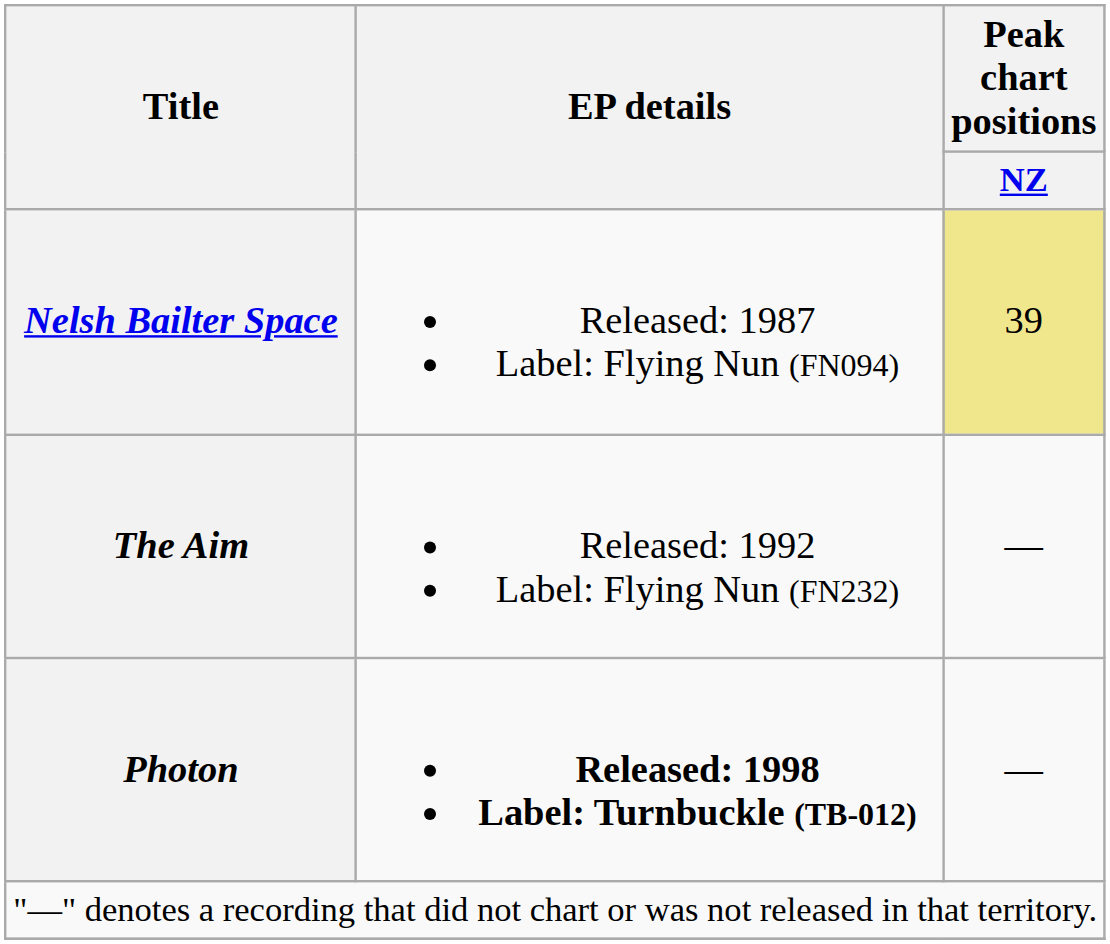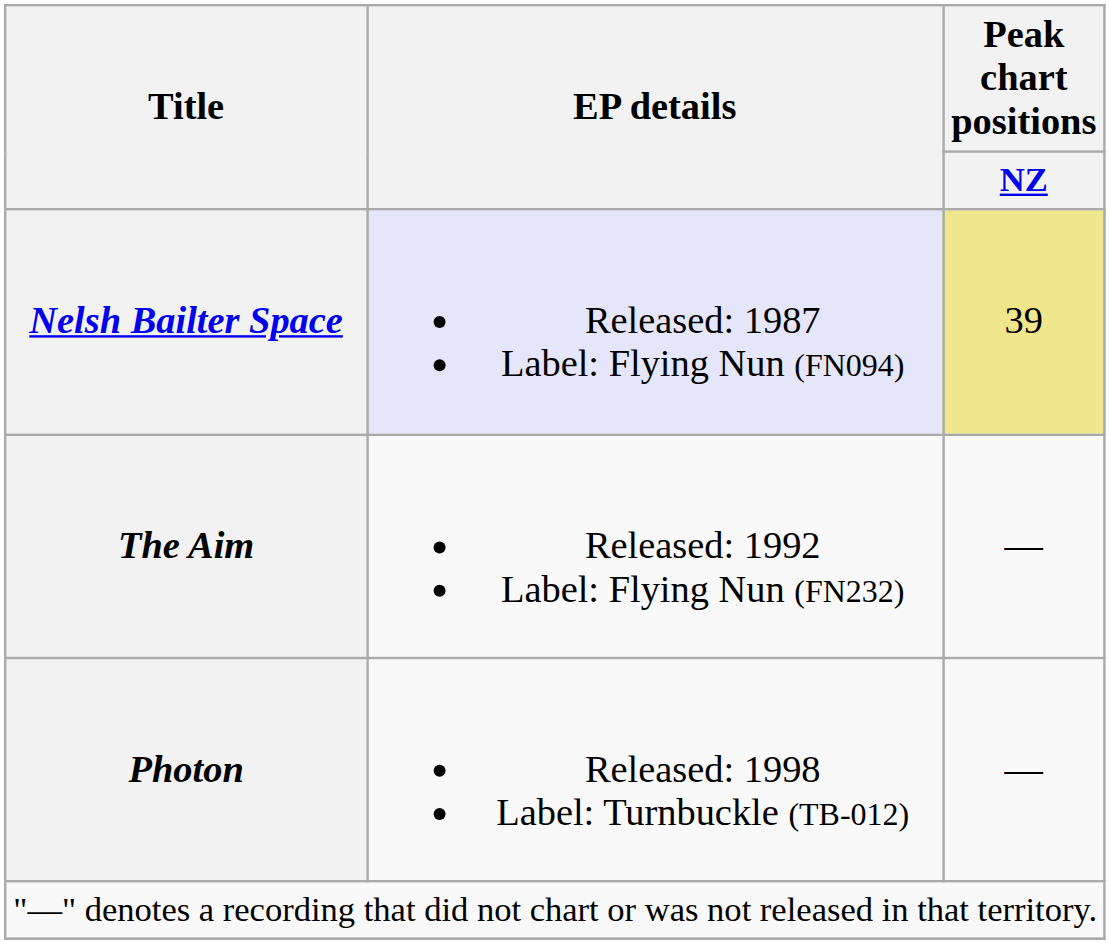Nelsh Bailter Space | EP details: no background -> lavender background
Photon | EP details: bold -> normal
